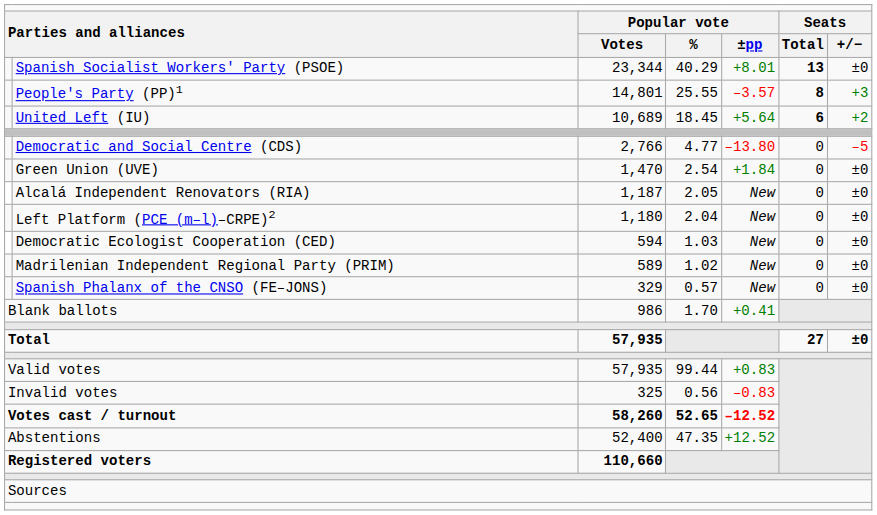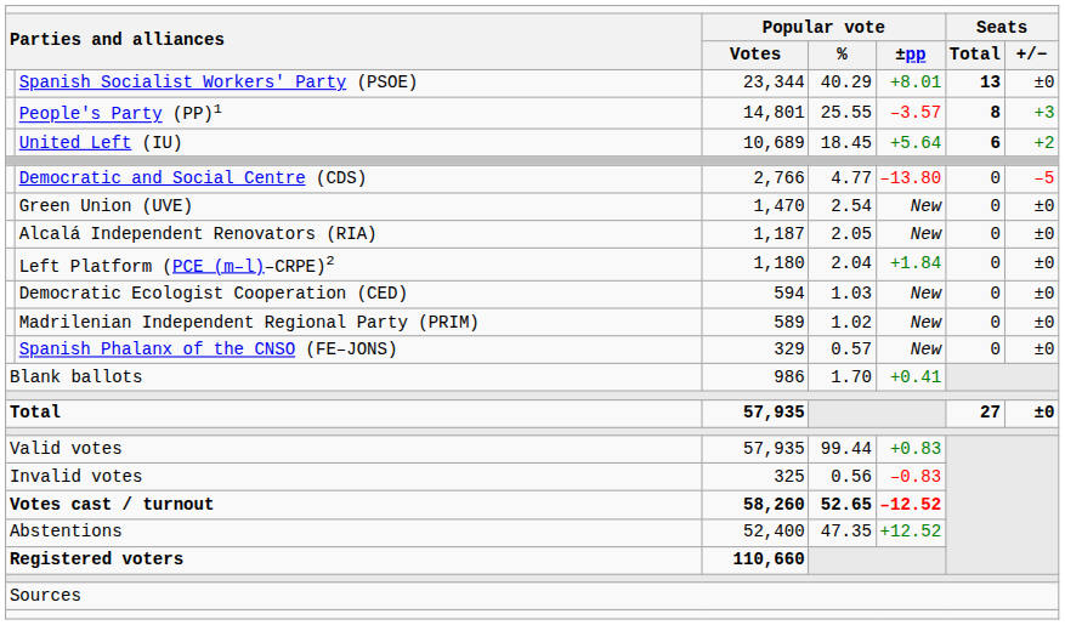Green Union (UVE) | column 5: +1.84 -> New
Left Platform (PCE (m–l)–CRPE)2 | column 5: New -> +1.84
